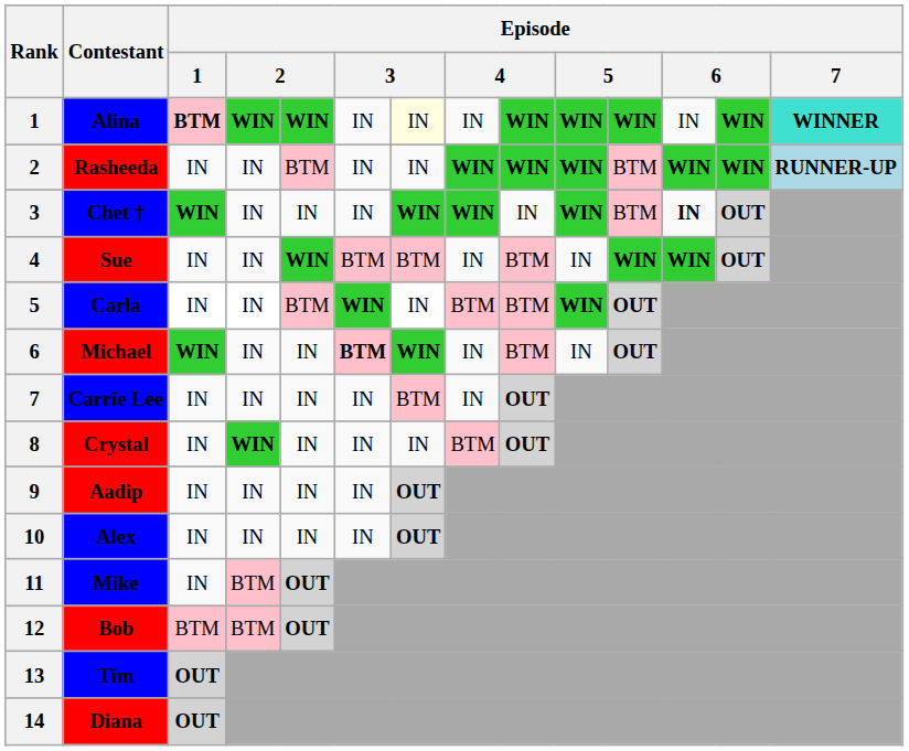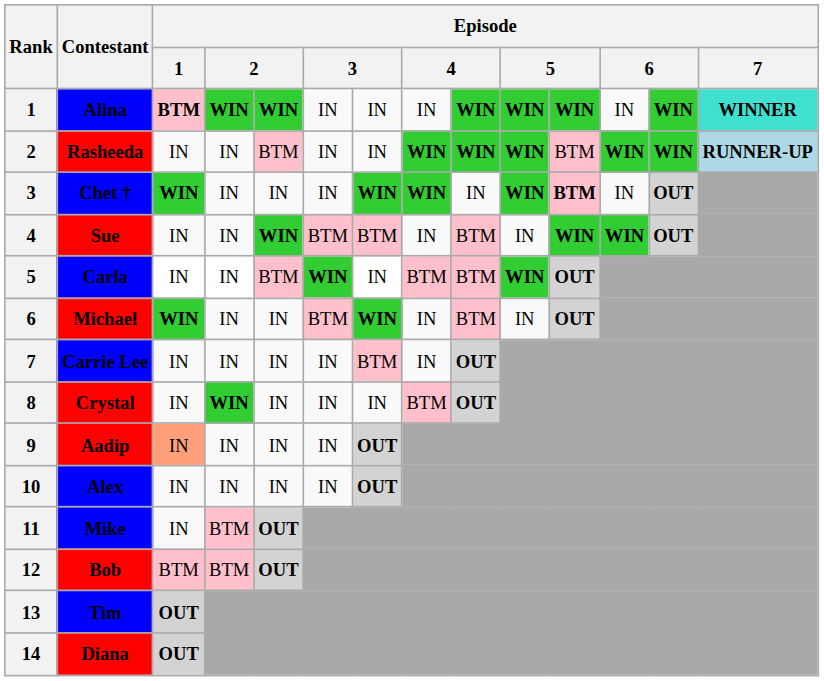Alina | column 7: lightyellow background -> no background
Chet † | column 11: normal -> bold
Chet † | column 12: bold -> normal
Michael | column 6: bold -> normal
Aadip | Episode / 1: no background -> lightsalmon background
